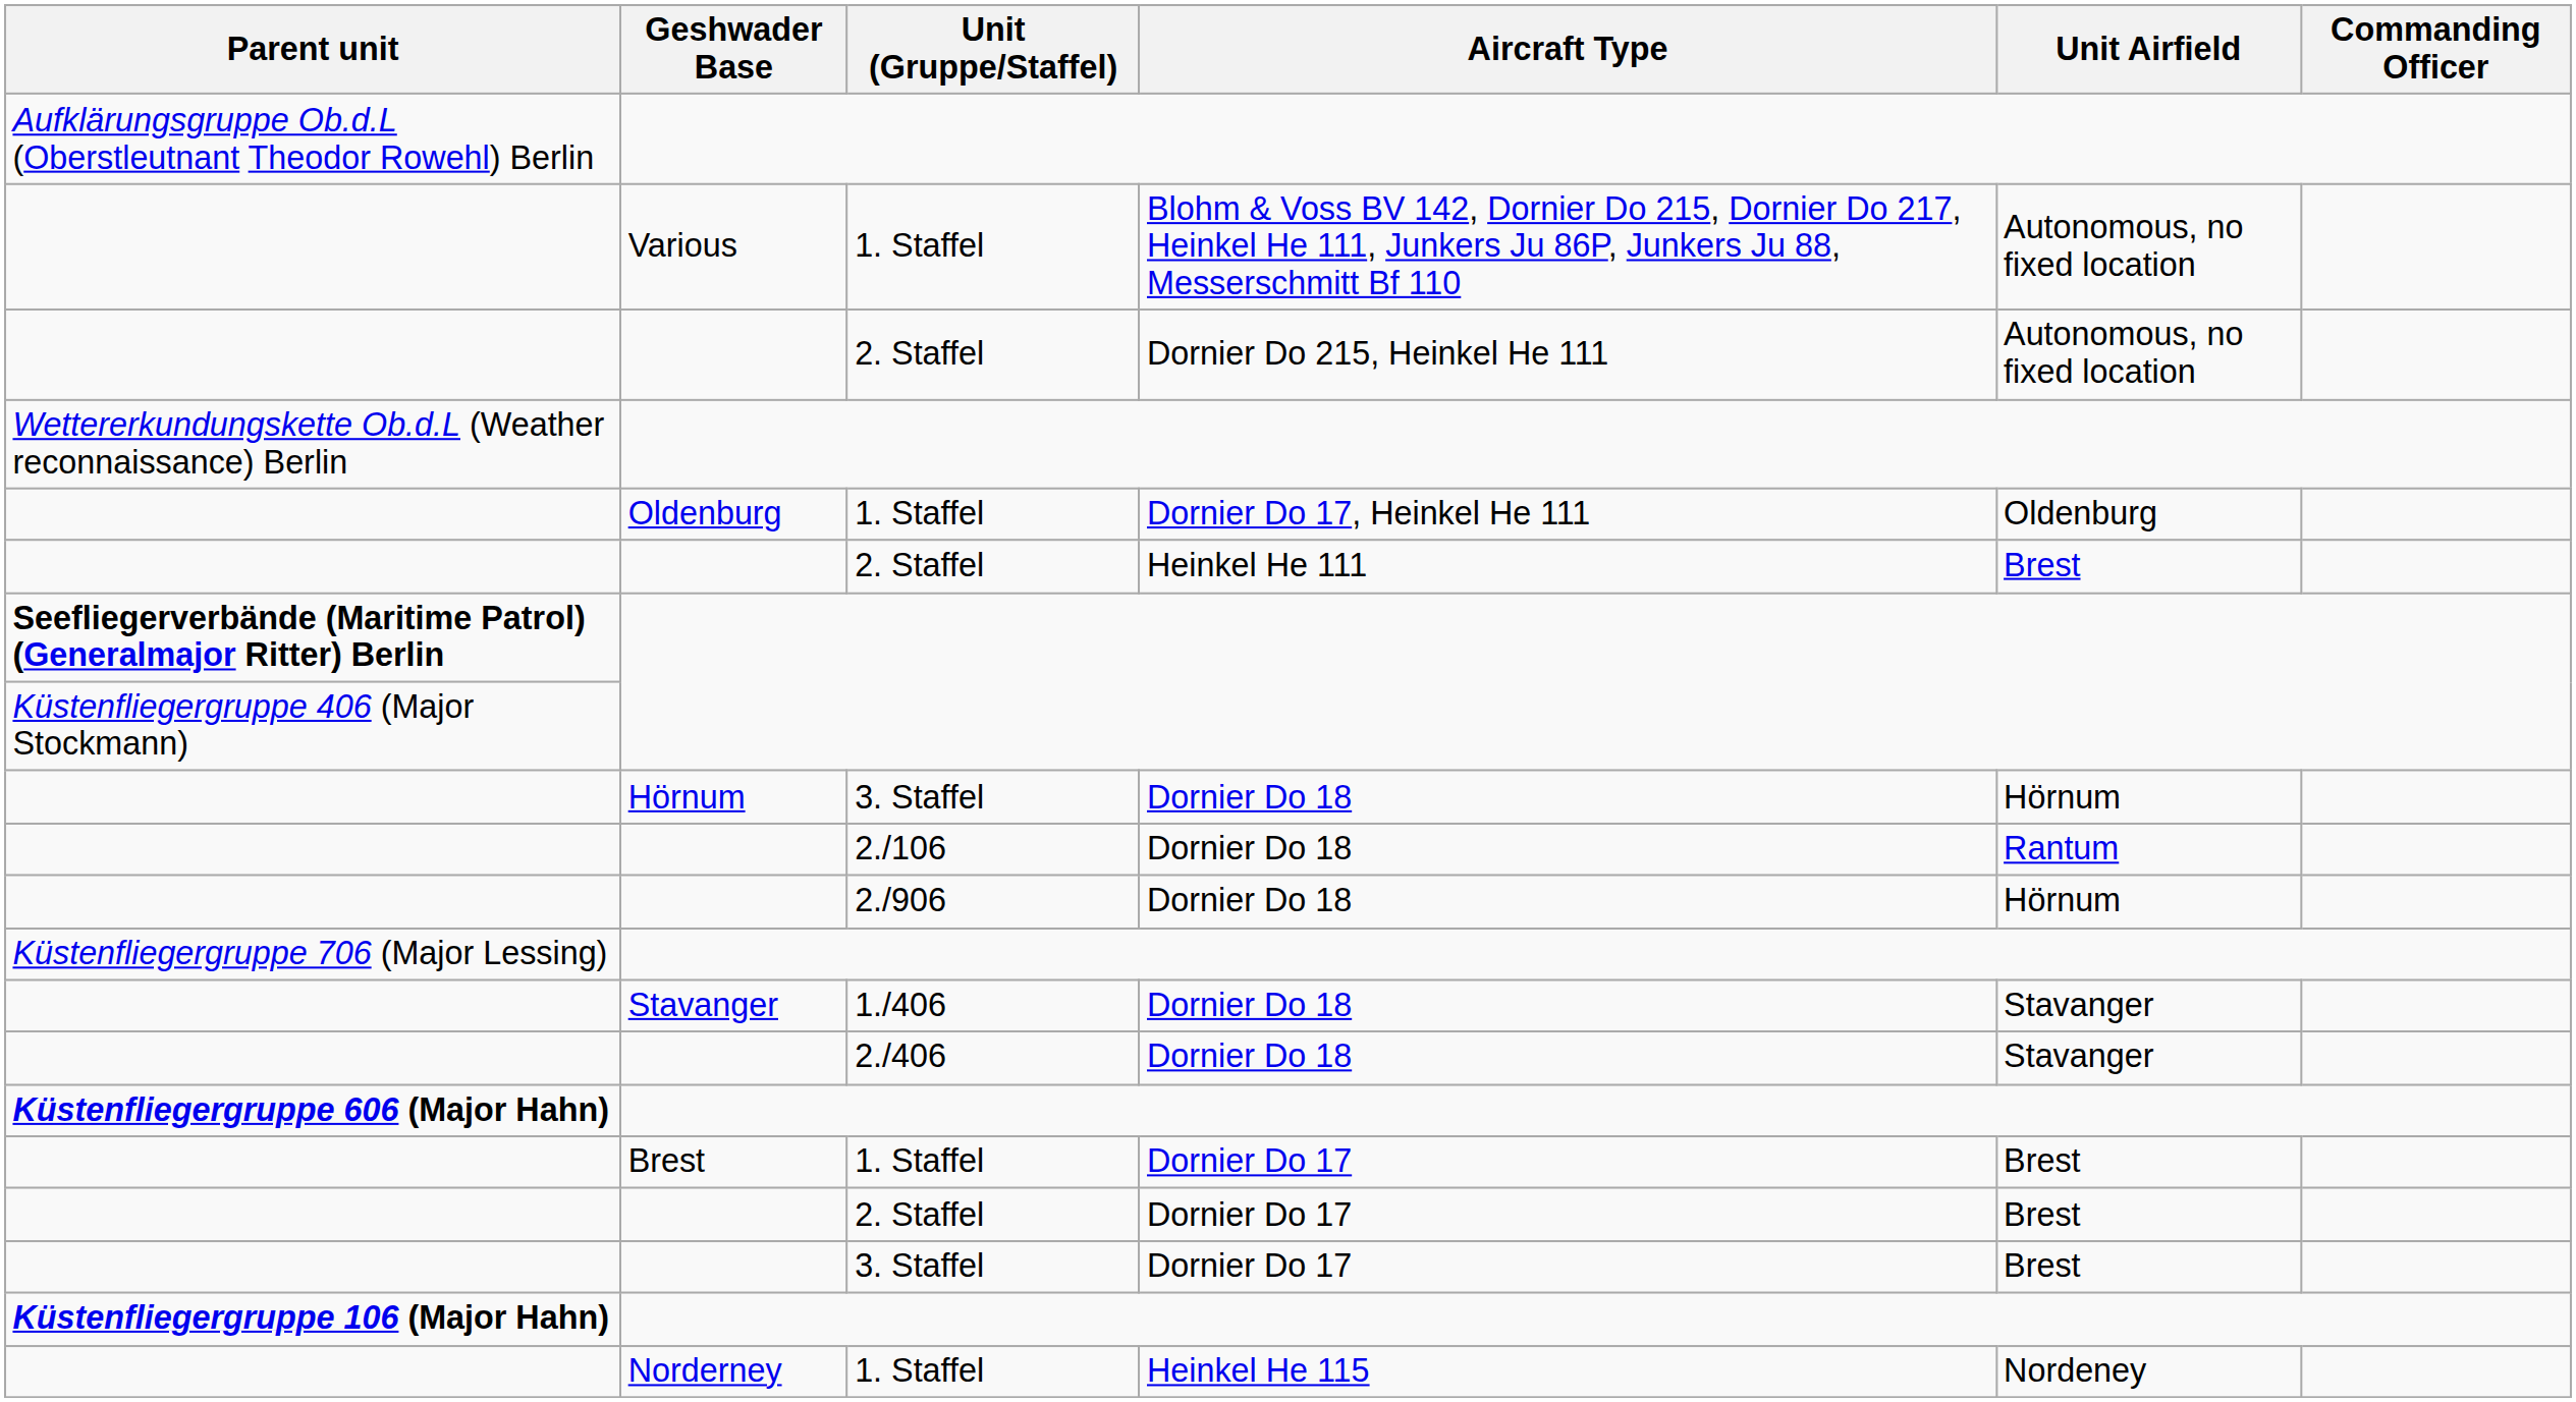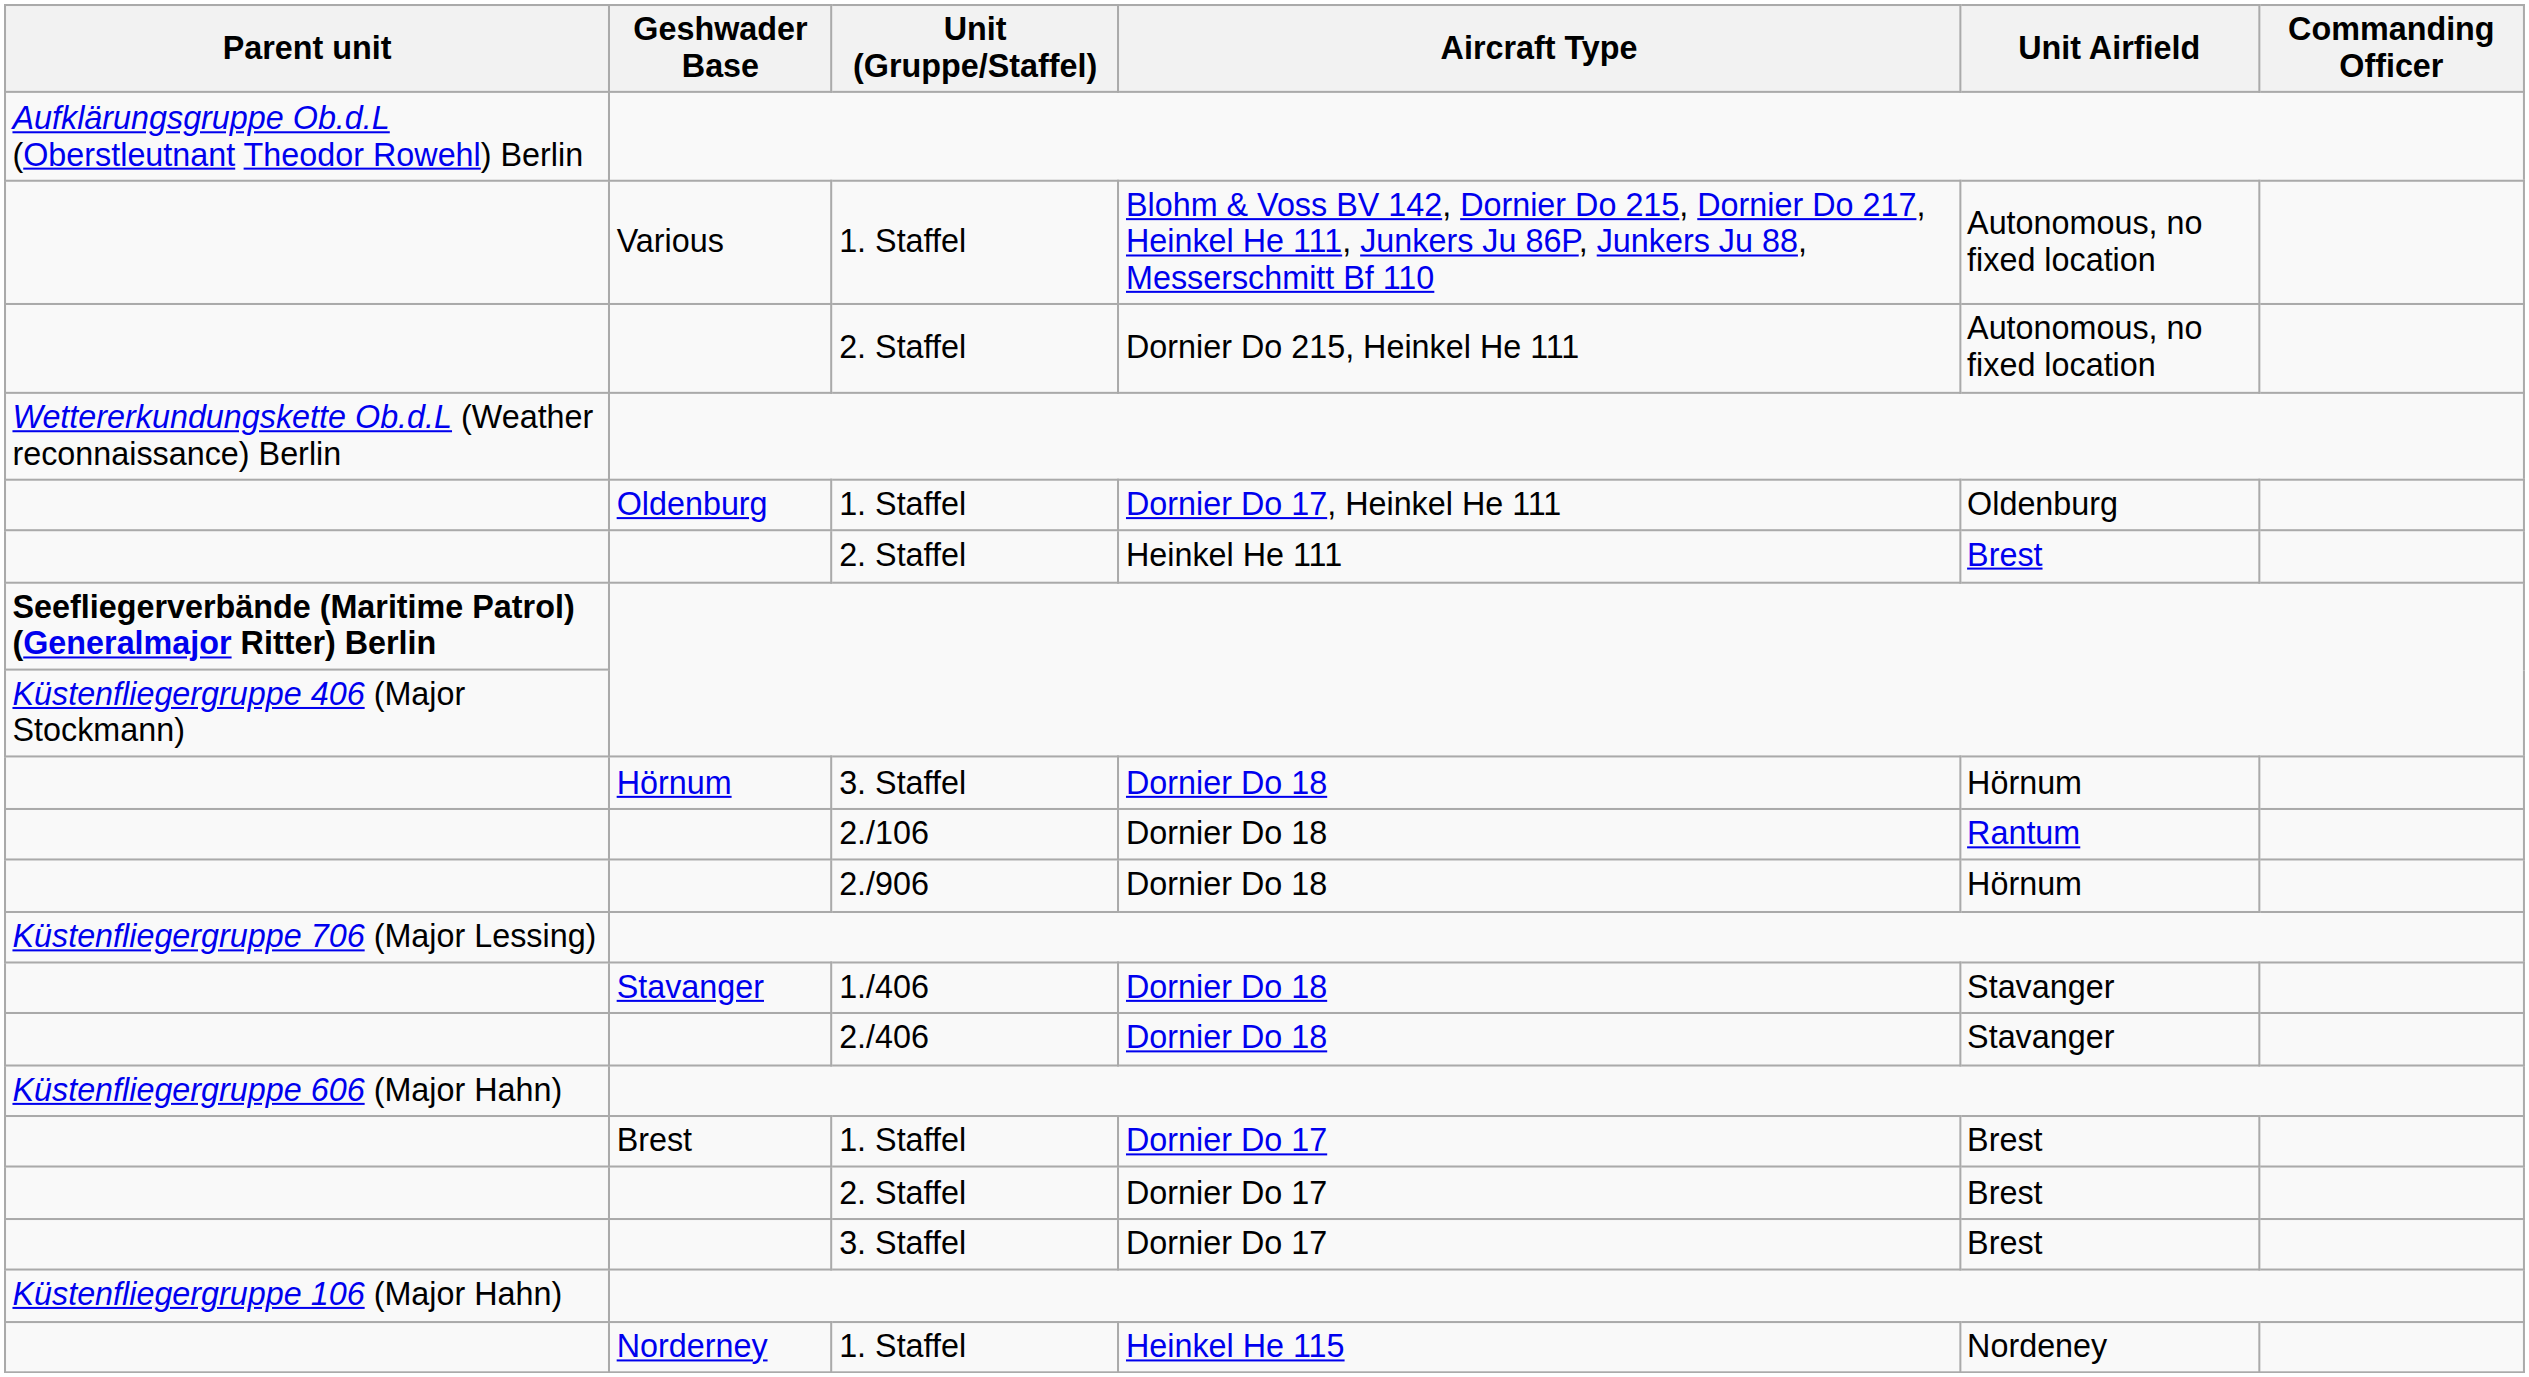Küstenfliegergruppe 606 (Major Hahn) | Parent unit: bold -> normal
Küstenfliegergruppe 106 (Major Hahn) | Parent unit: bold -> normal
